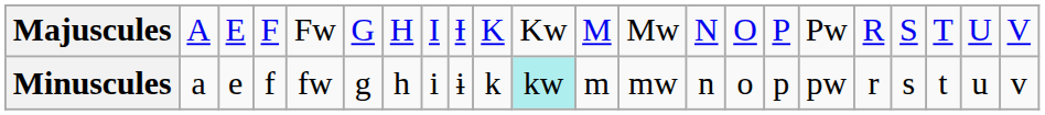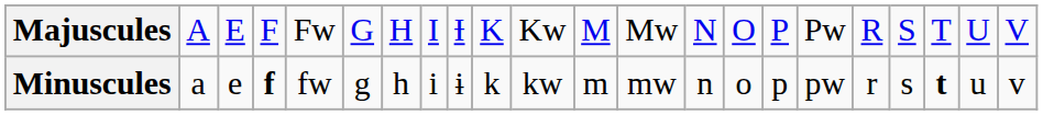Minuscules | column 4: normal -> bold
Minuscules | column 11: paleturquoise background -> no background
Minuscules | column 20: normal -> bold
